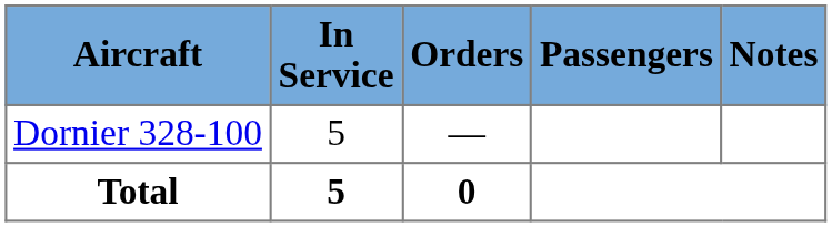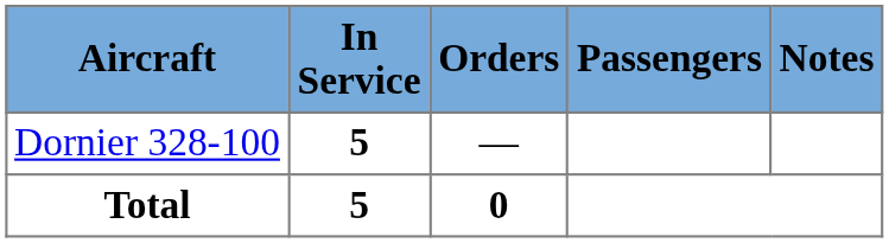Dornier 328-100 | In Service: normal -> bold
